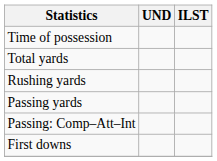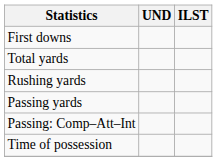rows swapped: First downs <-> Time of possession
